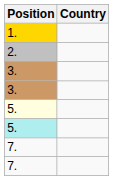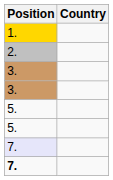row 6 | Position: lightyellow background -> no background
row 7 | Position: paleturquoise background -> no background
row 8 | Position: no background -> lavender background
row 9 | Position: normal -> bold
